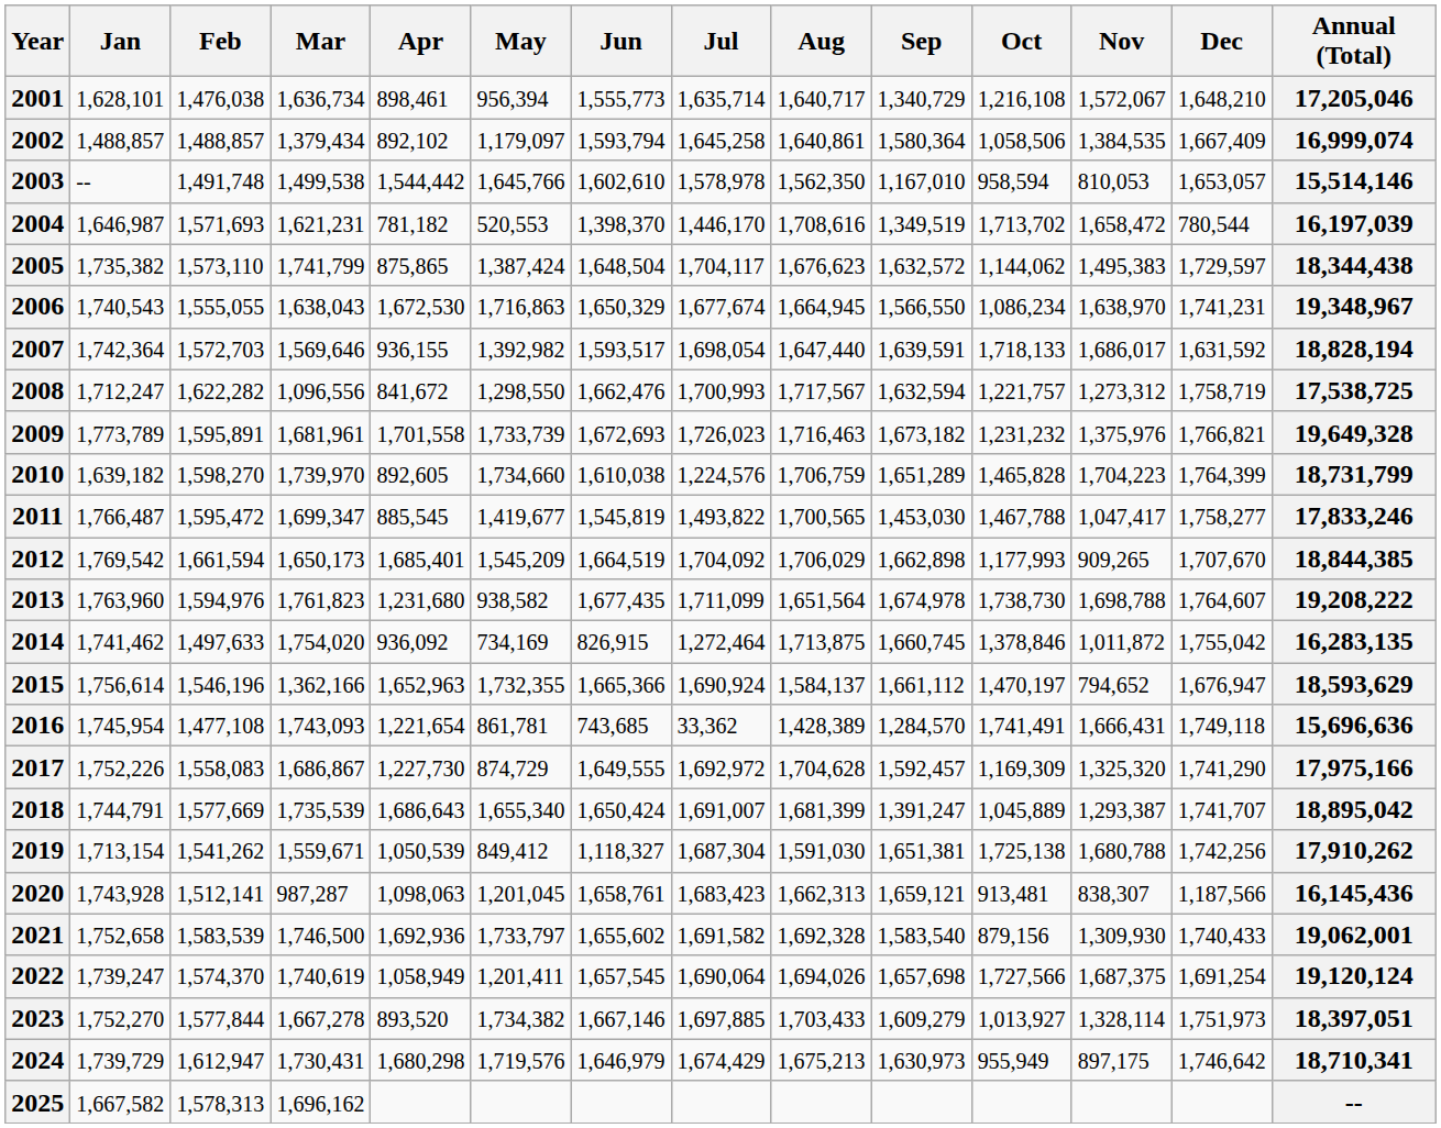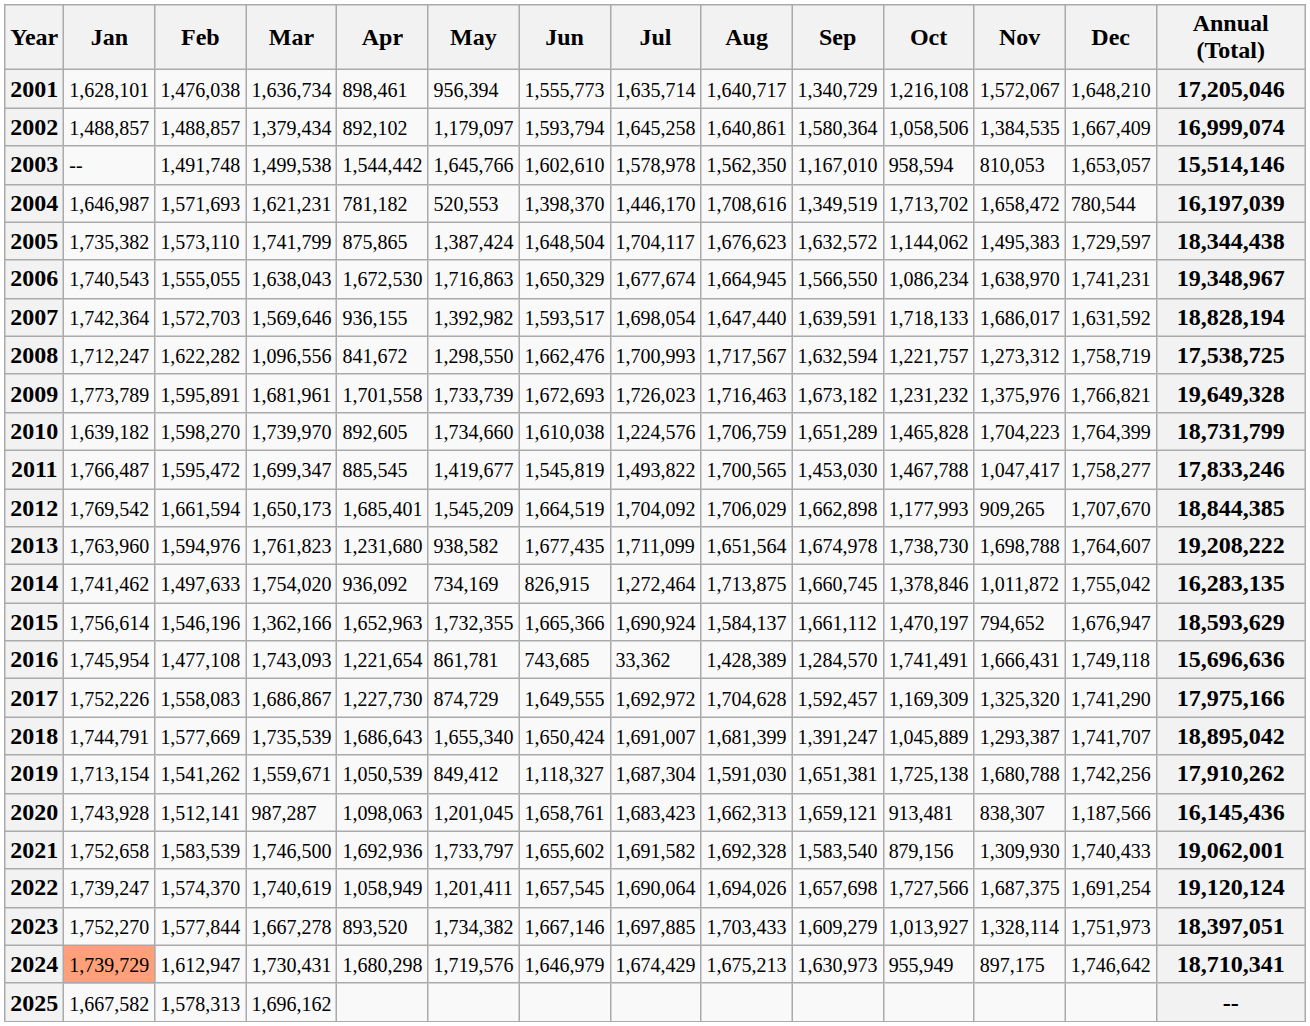2024 | Jan: no background -> lightsalmon background
